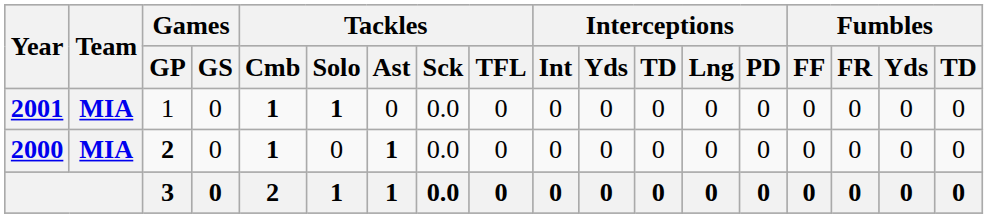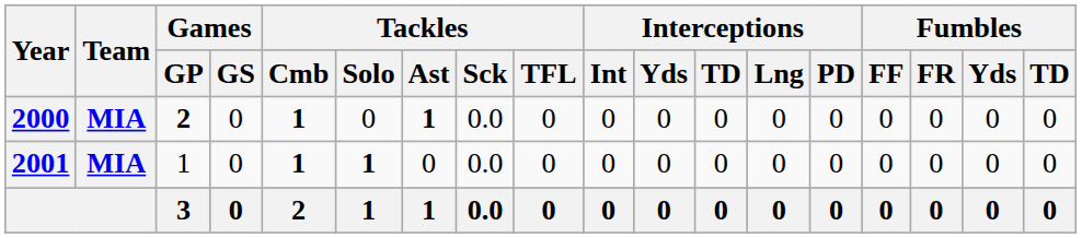rows swapped: 2000 <-> 2001
